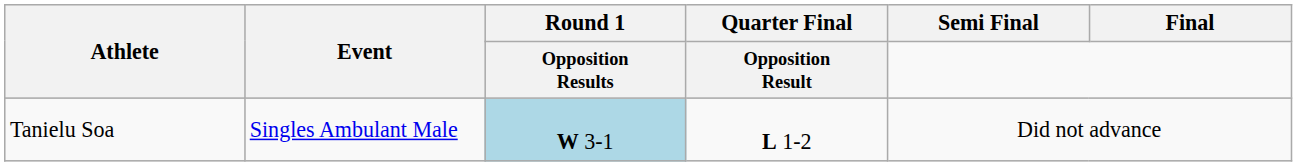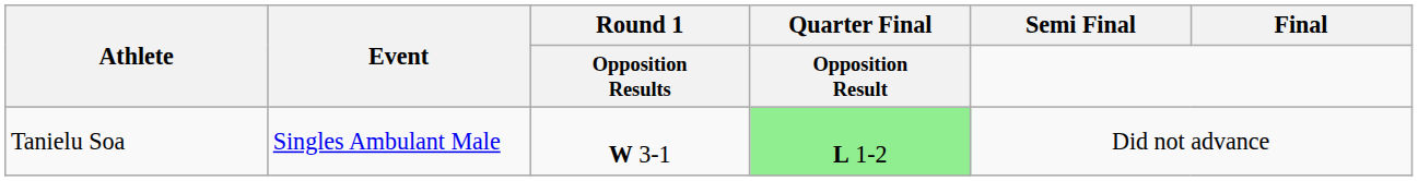Tanielu Soa | Round 1 / Opposition Results: lightblue background -> no background
Tanielu Soa | Quarter Final / Opposition Result: no background -> lightgreen background
